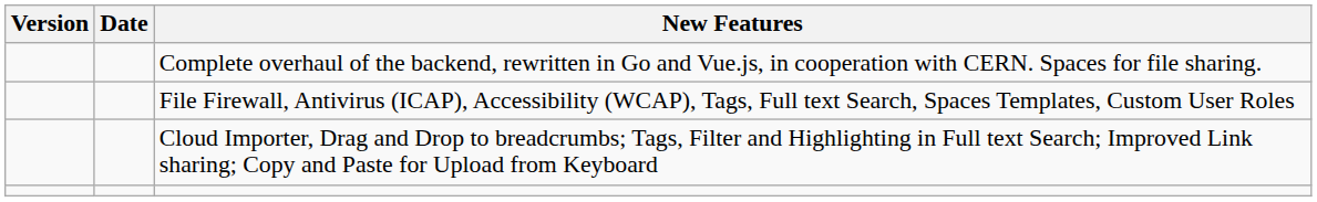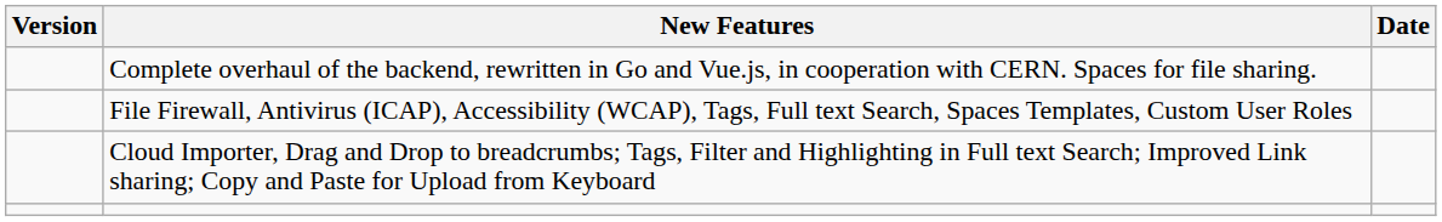columns swapped: Date <-> New Features
